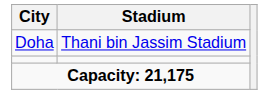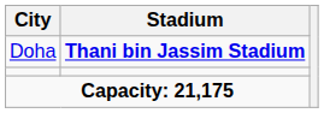Doha | Stadium: normal -> bold
